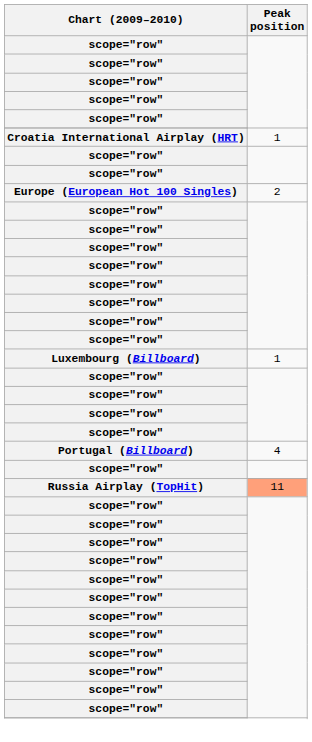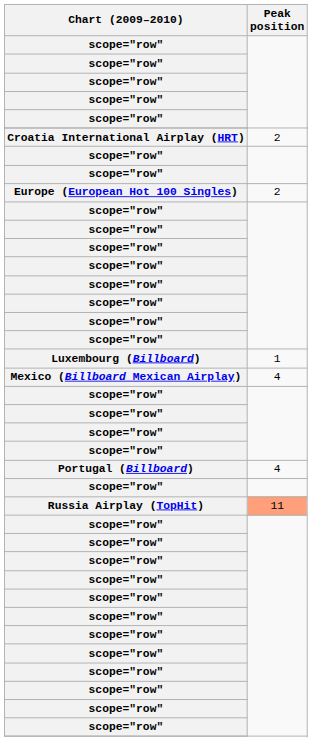Croatia International Airplay (HRT) | Peak position: 1 -> 2
+ row: Mexico (Billboard Mexican Airplay) | 4
